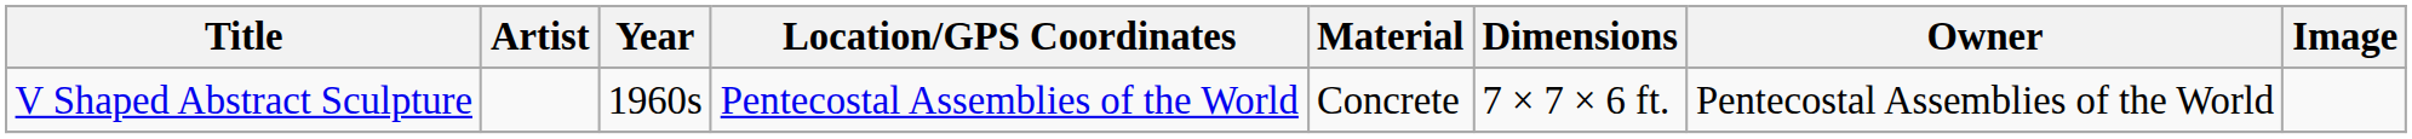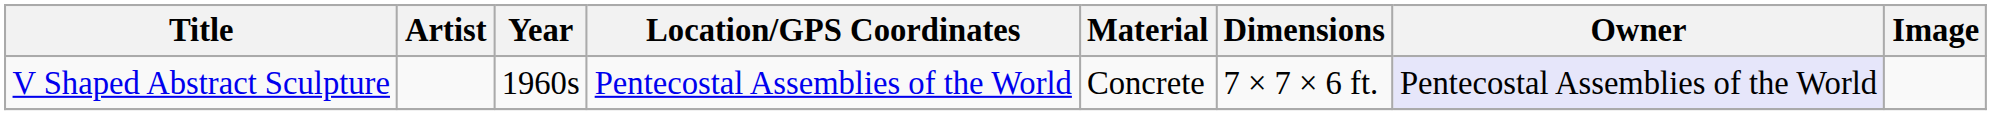V Shaped Abstract Sculpture | Owner: no background -> lavender background
